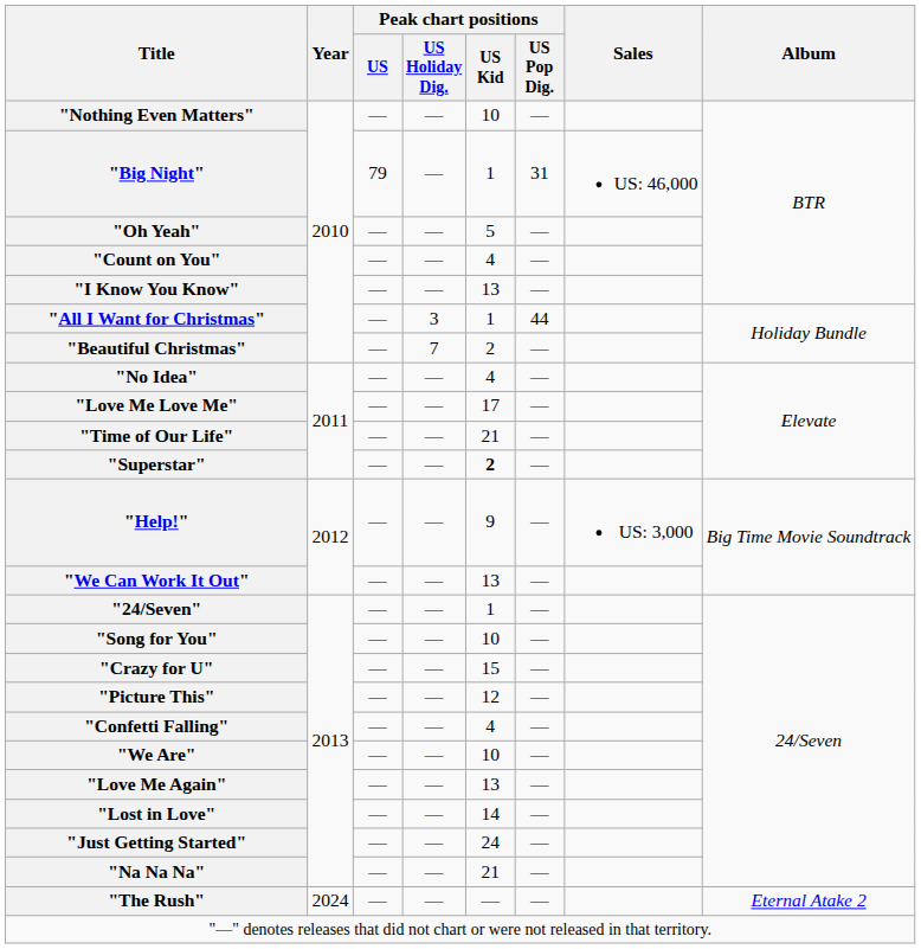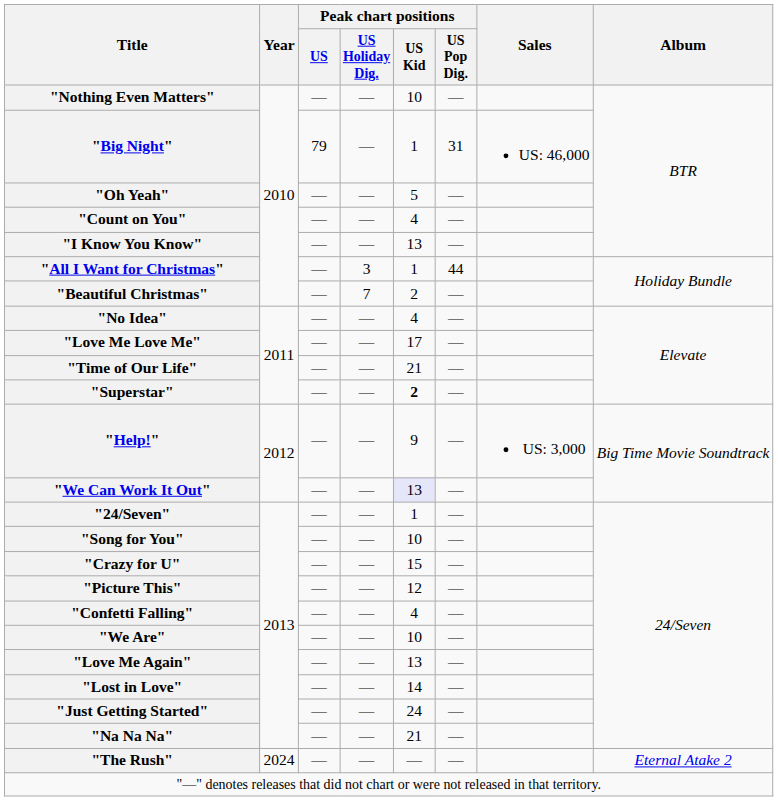"We Can Work It Out" | Peak chart positions / US Kid: no background -> lavender background
